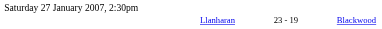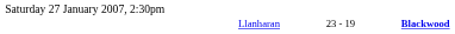Llanharan | column 3: normal -> bold
